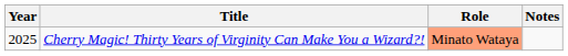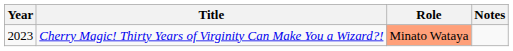row 2 | Year: 2025 -> 2023
